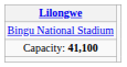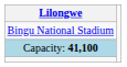Capacity: 41,100 | Lilongwe: no background -> lightblue background
